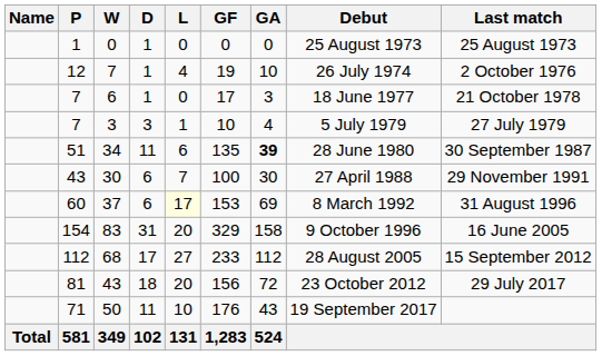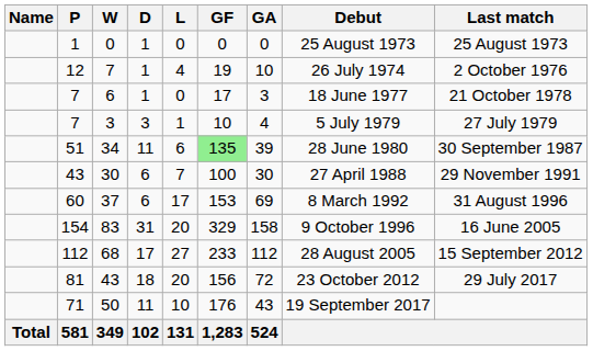34 | GF: no background -> lightgreen background
34 | GA: bold -> normal
37 | L: lightyellow background -> no background
